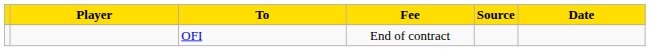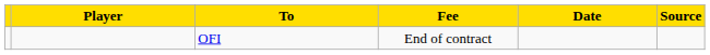columns swapped: Date <-> Source
